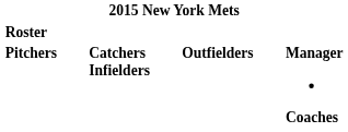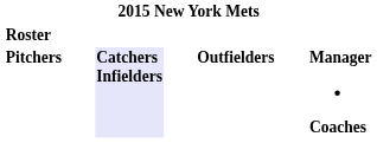Pitchers | column 2: no background -> lavender background
